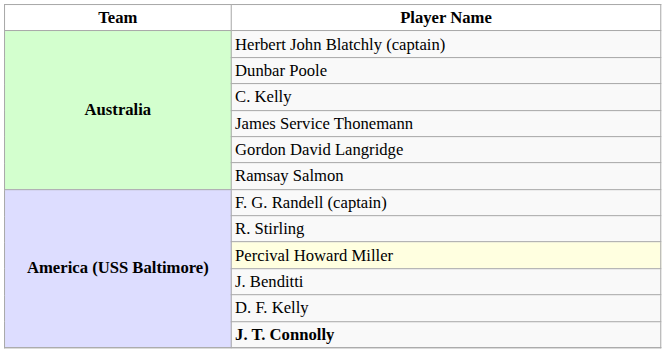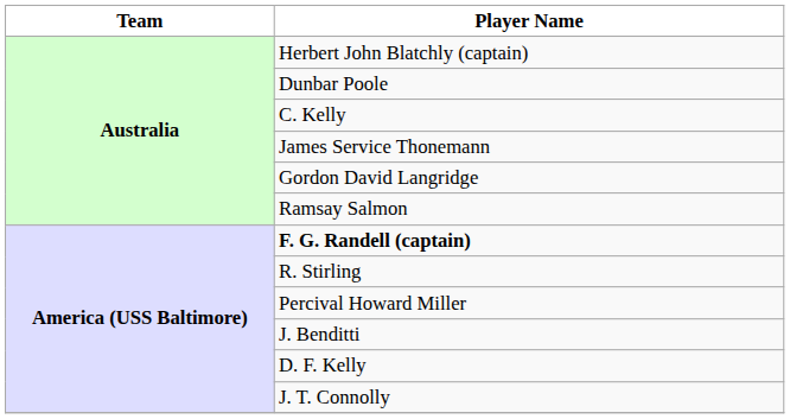F. G. Randell (captain) | Player Name: normal -> bold
Percival Howard Miller | Player Name: lightyellow background -> no background
J. T. Connolly | Player Name: bold -> normal
